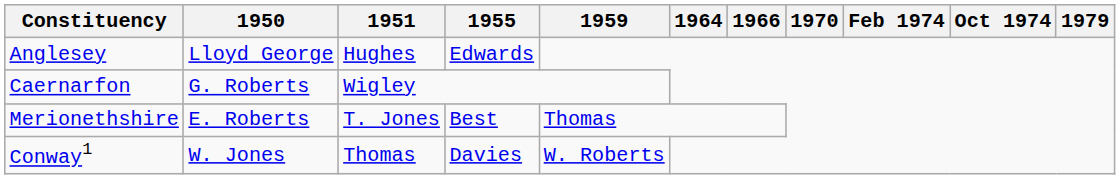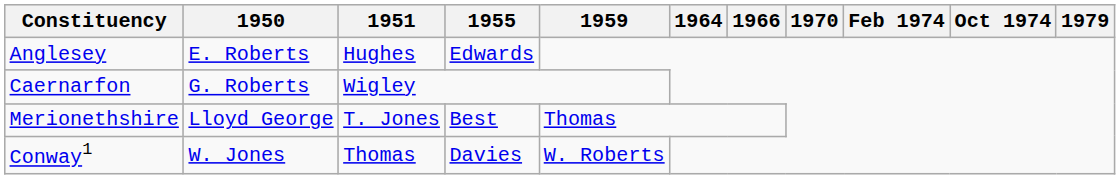Anglesey | 1950: Lloyd George -> E. Roberts
Merionethshire | 1950: E. Roberts -> Lloyd George
